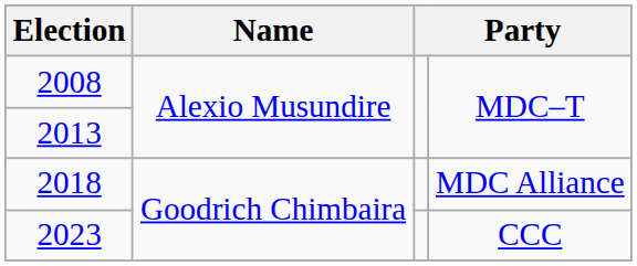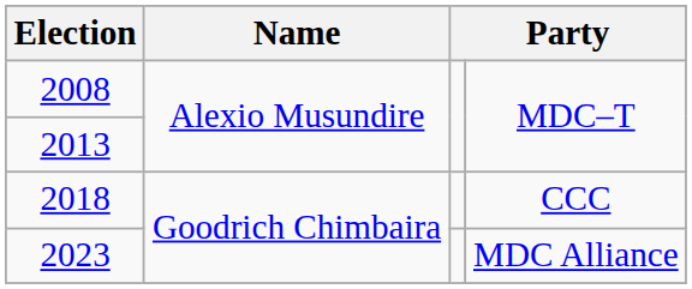2018 | column 4: MDC Alliance -> CCC
2023 | column 4: CCC -> MDC Alliance
